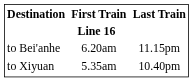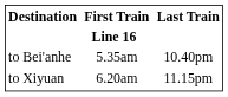to Bei'anhe | First Train: 6.20am -> 5.35am
to Bei'anhe | Last Train: 11.15pm -> 10.40pm
to Xiyuan | First Train: 5.35am -> 6.20am
to Xiyuan | Last Train: 10.40pm -> 11.15pm
